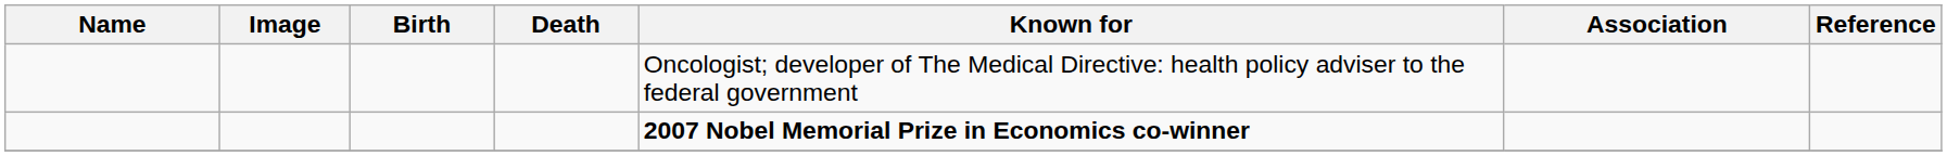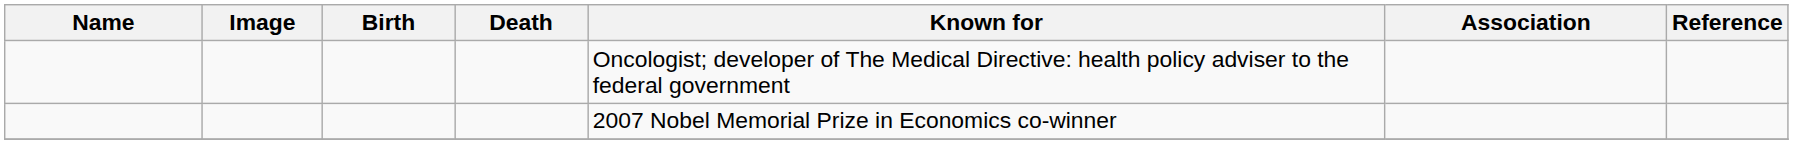row 3 | Known for: bold -> normal
